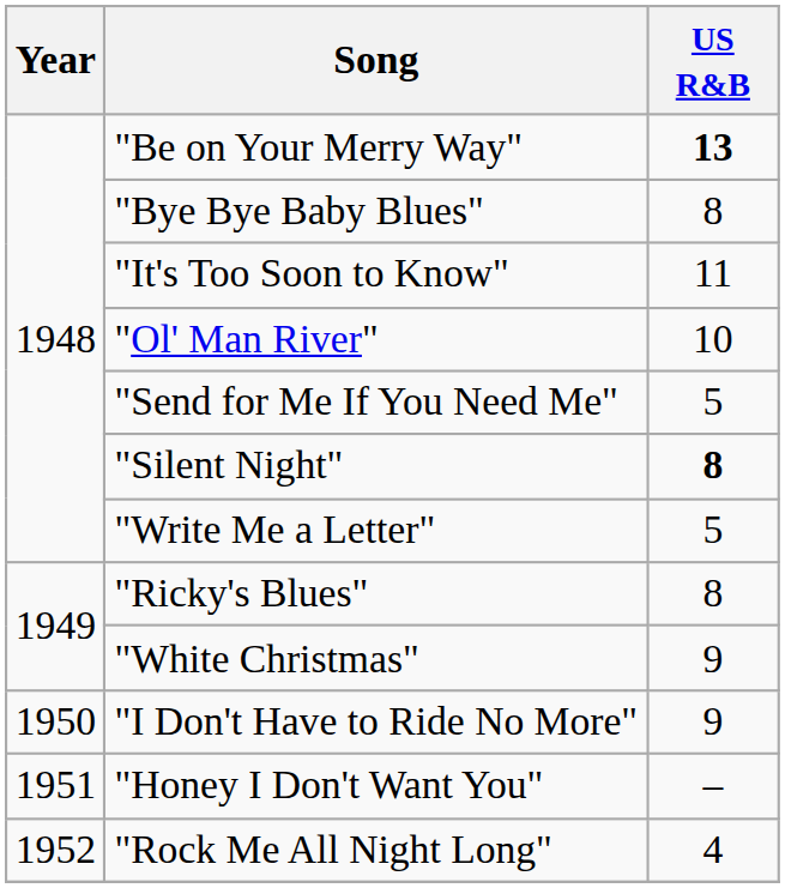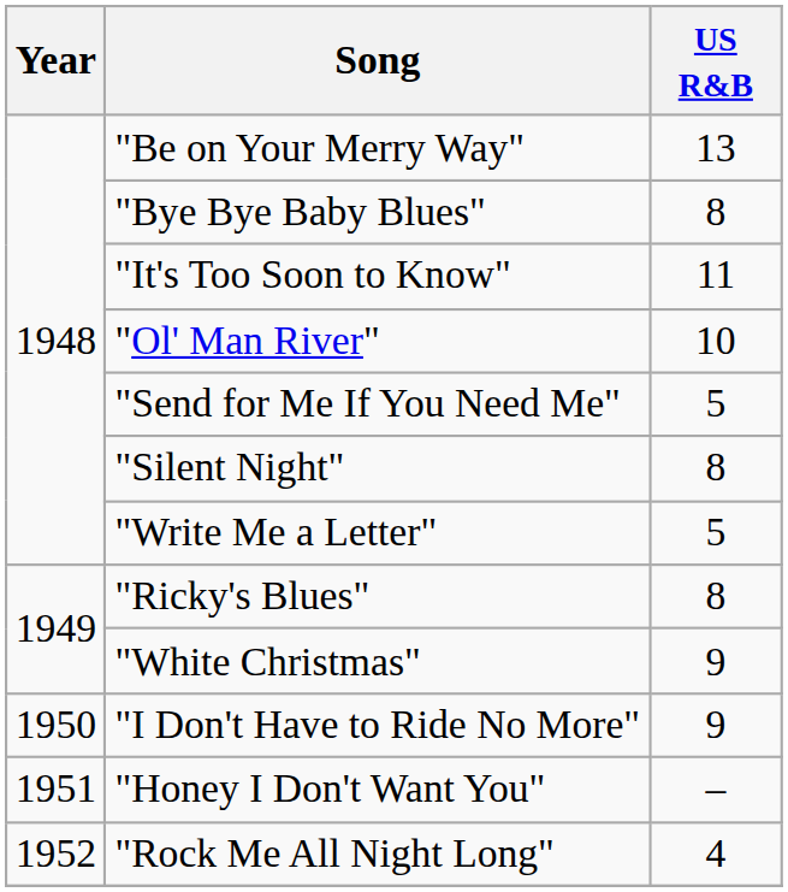"Be on Your Merry Way" | US R&B: bold -> normal
"Silent Night" | US R&B: bold -> normal
